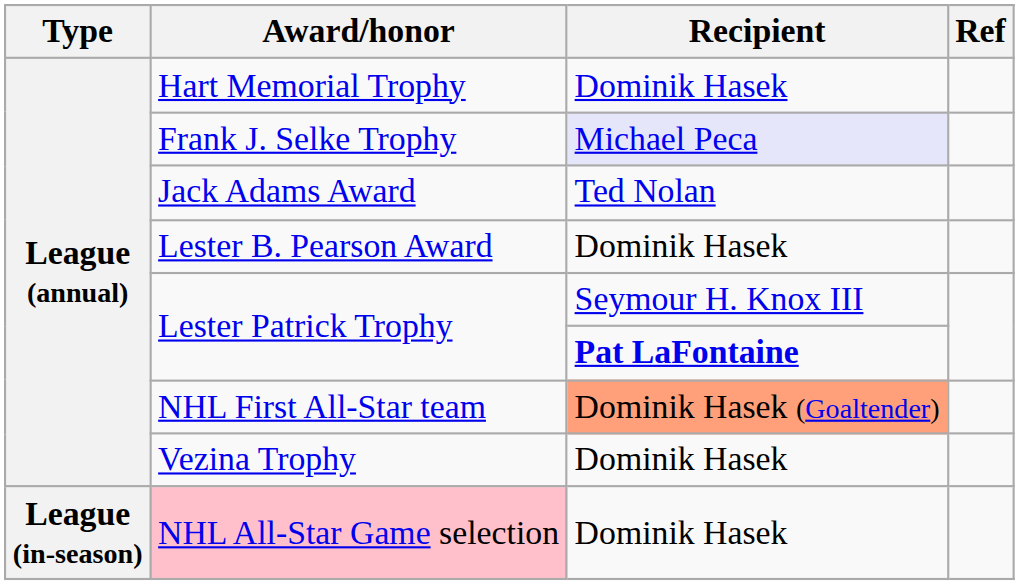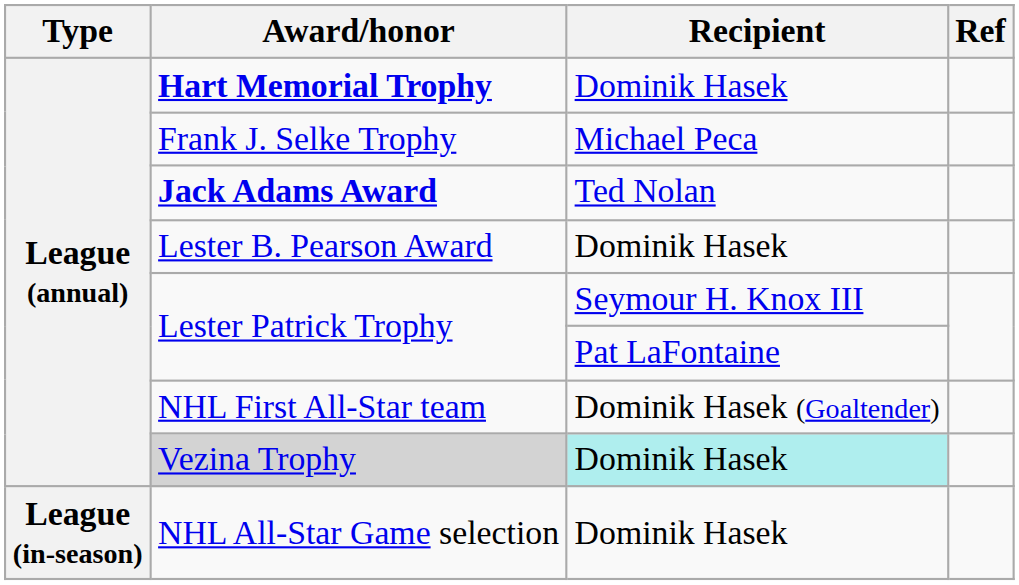Hart Memorial Trophy | Award/honor: normal -> bold
Frank J. Selke Trophy | Recipient: lavender background -> no background
Jack Adams Award | Award/honor: normal -> bold
Lester Patrick Trophy / Pat LaFontaine | Recipient: bold -> normal
NHL First All-Star team | Recipient: lightsalmon background -> no background
Vezina Trophy | Award/honor: no background -> lightgrey background
Vezina Trophy | Recipient: no background -> paleturquoise background
NHL All-Star Game selection | Award/honor: pink background -> no background
